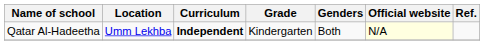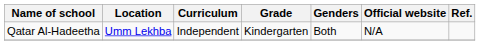Qatar Al-Hadeetha | Curriculum: bold -> normal
Qatar Al-Hadeetha | Official website: lightyellow background -> no background
